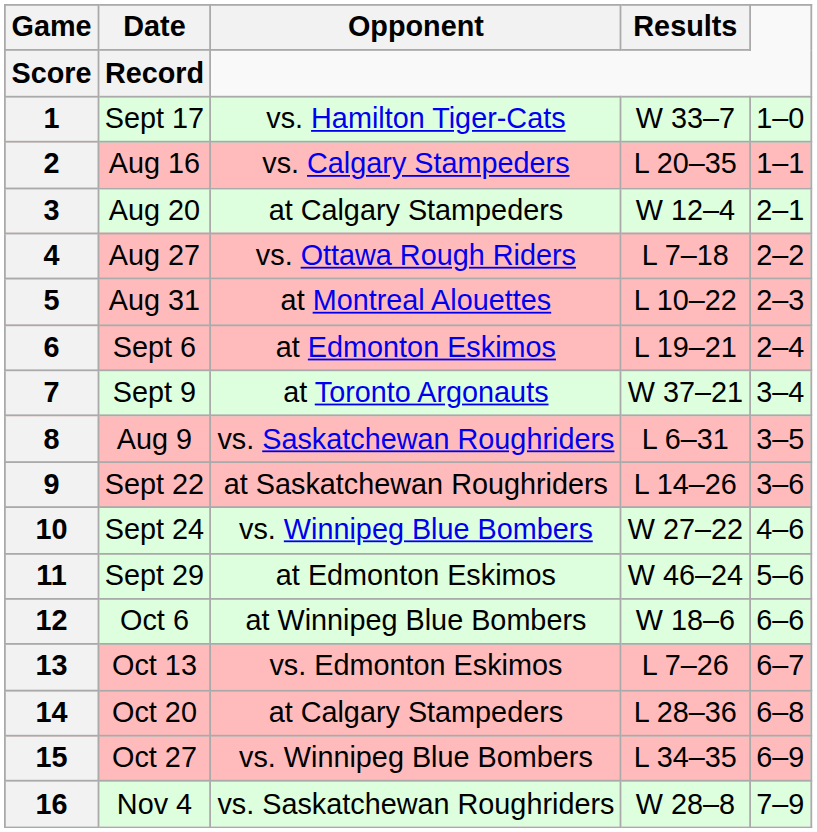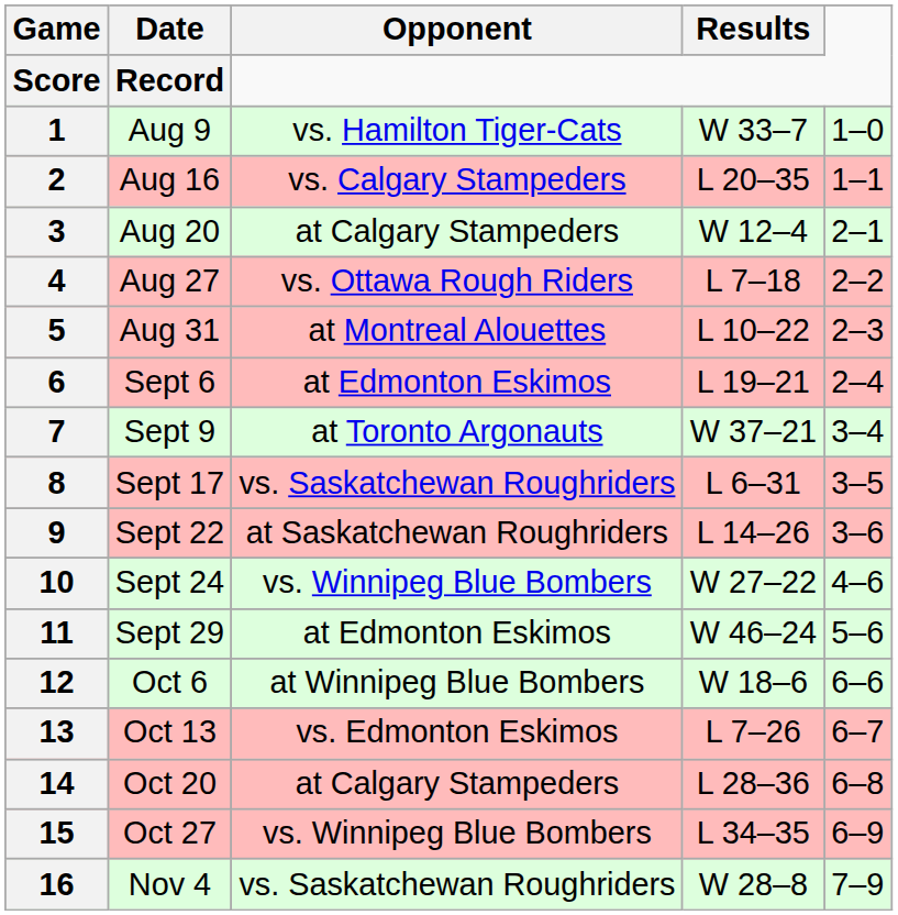1 | Date / Record: Sept 17 -> Aug 9
8 | Date / Record: Aug 9 -> Sept 17
